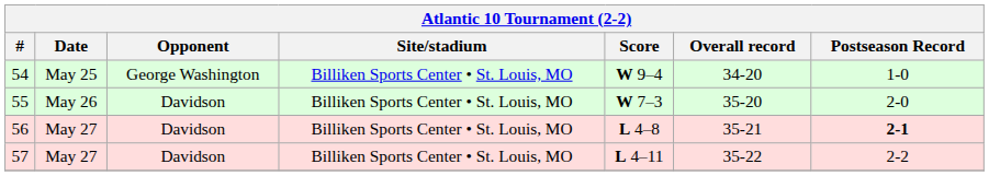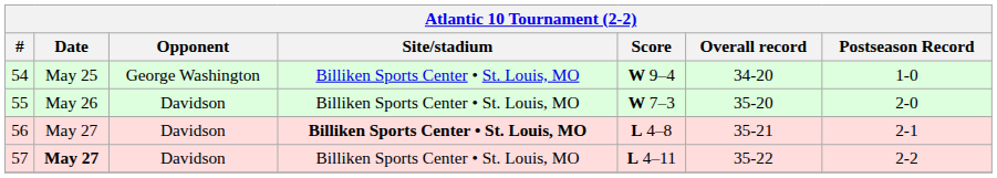56 | Site/stadium: normal -> bold
56 | Postseason Record: bold -> normal
57 | Date: normal -> bold
